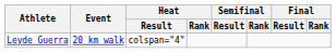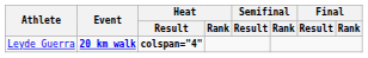Leyde Guerra | Event: normal -> bold
Leyde Guerra | Heat / Result: normal -> bold
